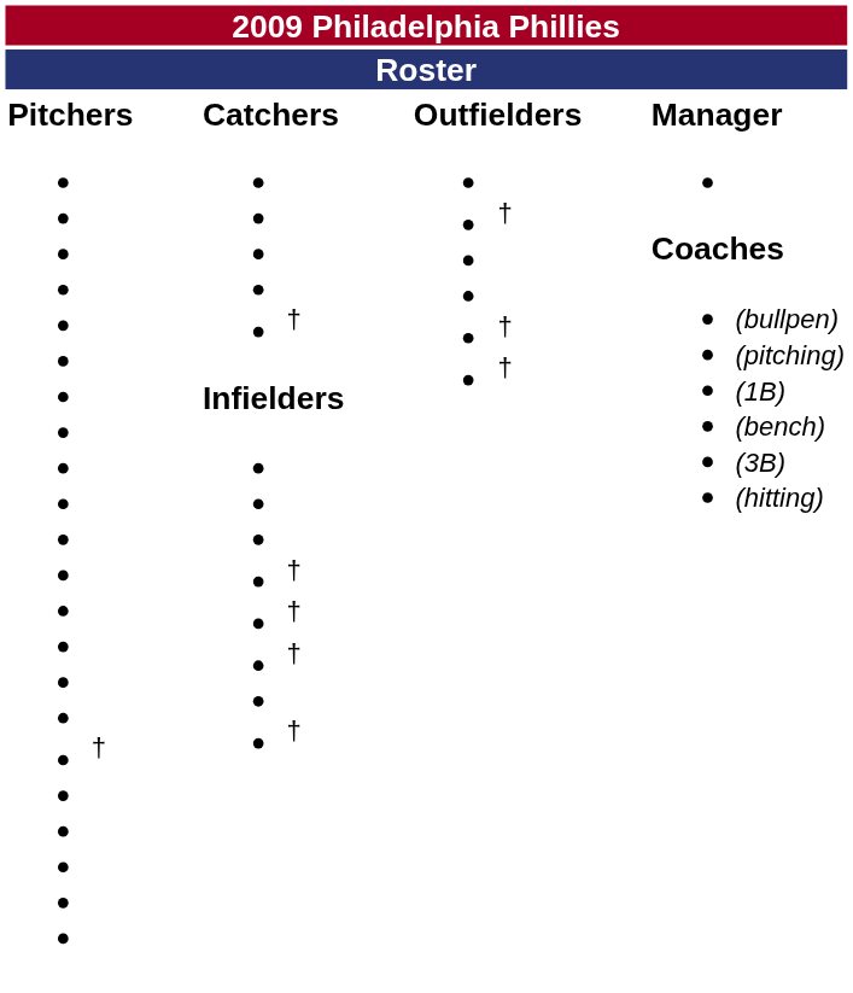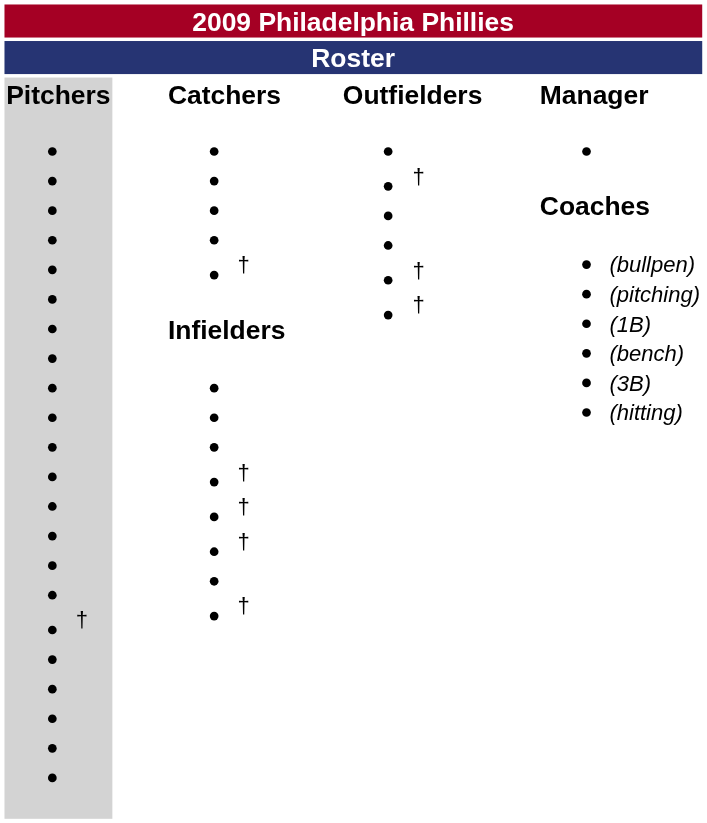Pitchers † | column 1: no background -> lightgrey background
